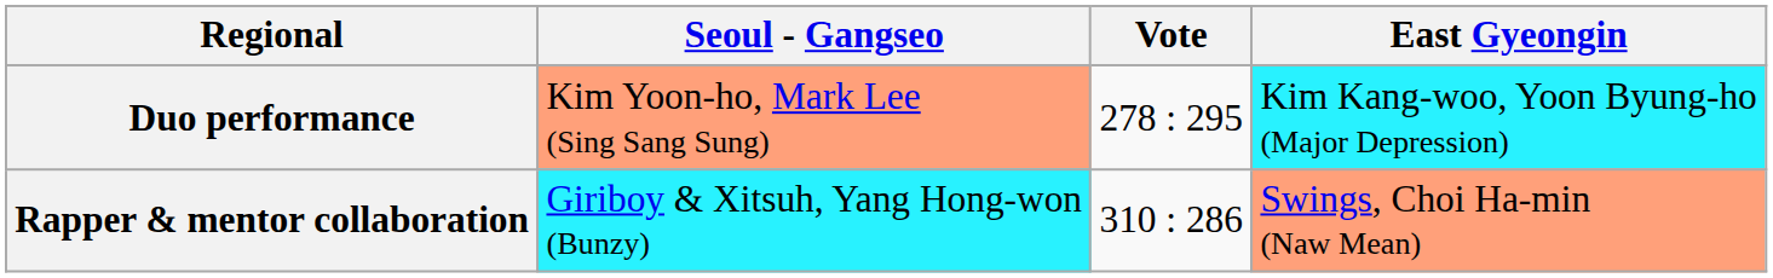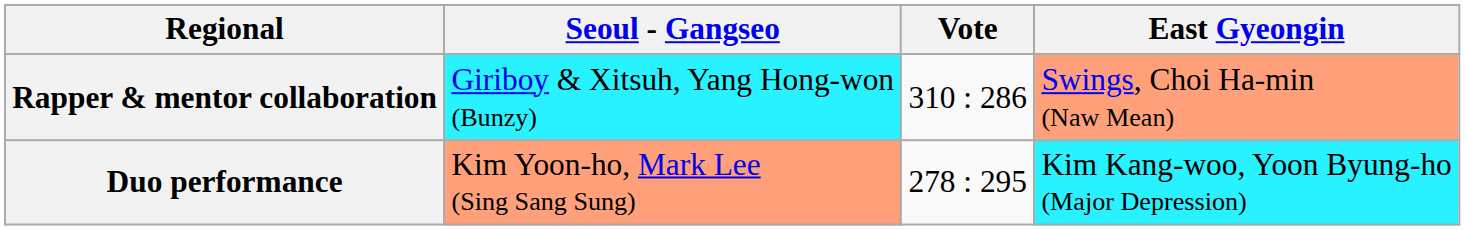rows swapped: Duo performance <-> Rapper & mentor collaboration
